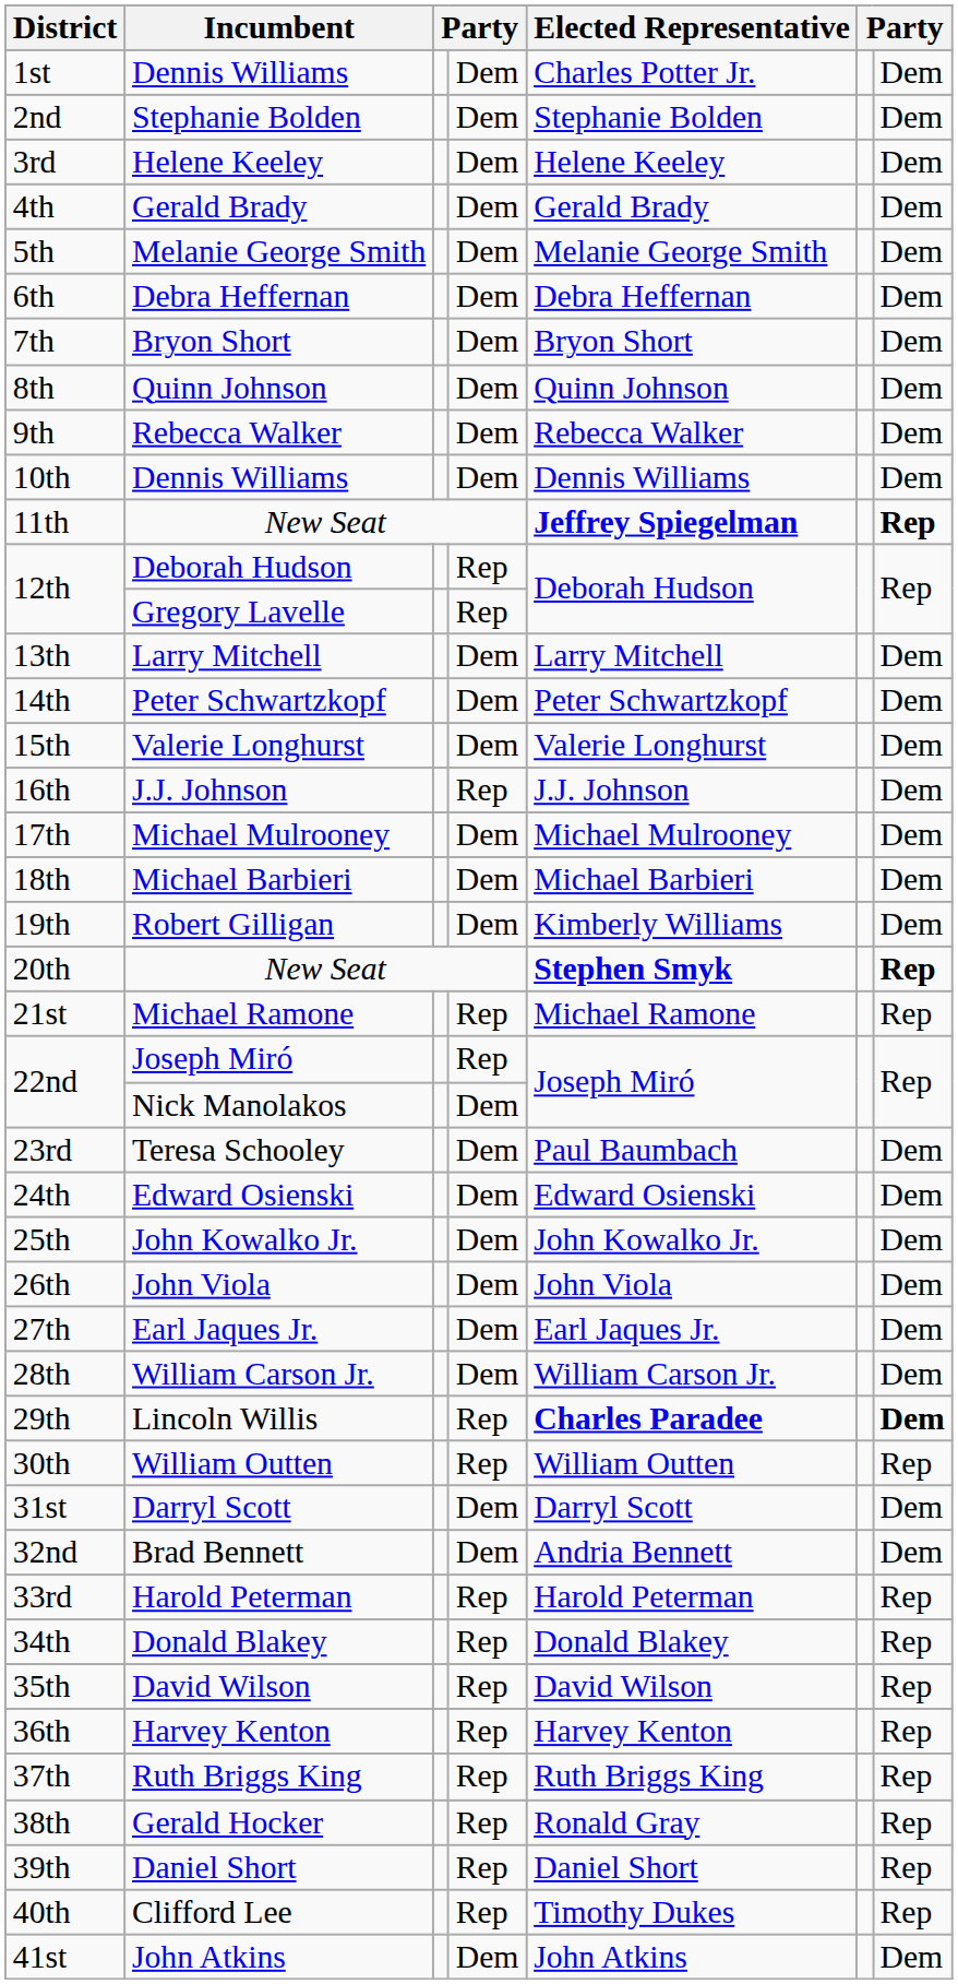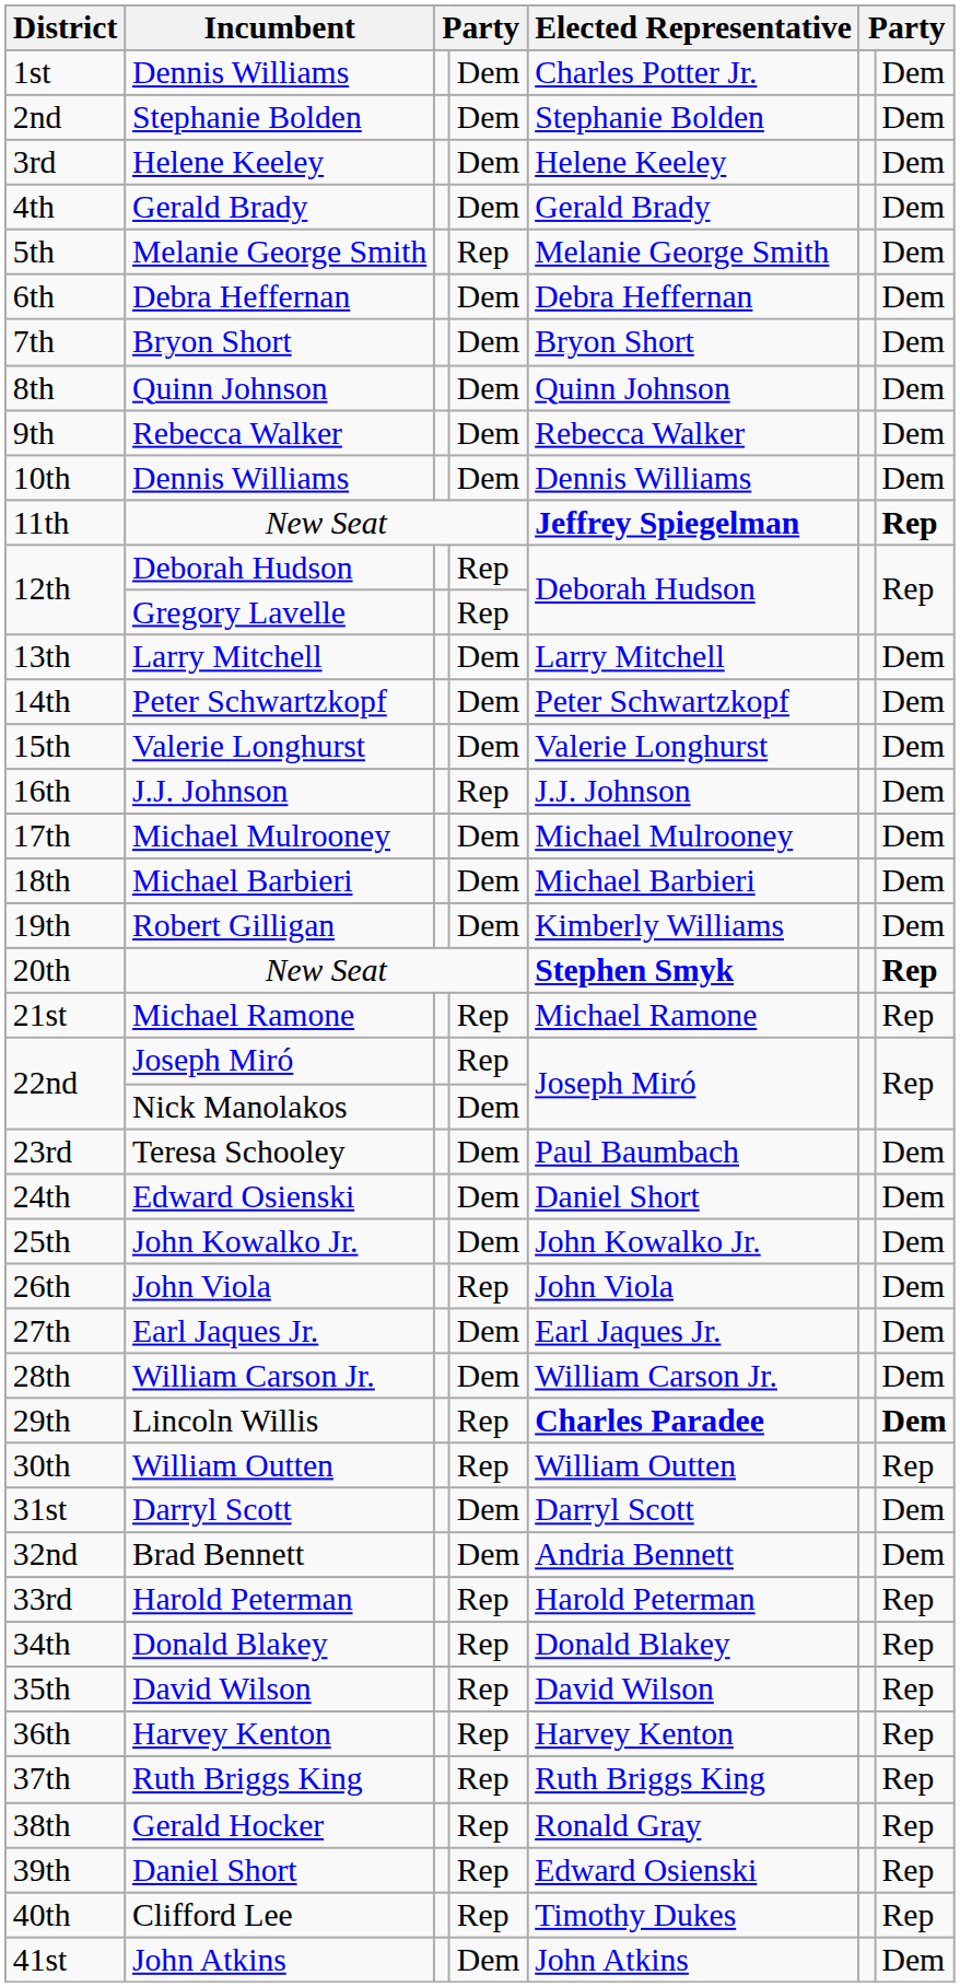5th | column 4: Dem -> Rep
24th | Elected Representative: Edward Osienski -> Daniel Short
26th | column 4: Dem -> Rep
39th | Elected Representative: Daniel Short -> Edward Osienski
